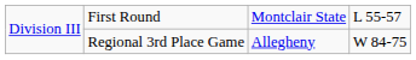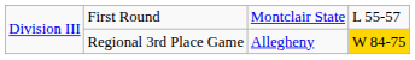Division III / Regional 3rd Place Game | column 4: no background -> gold background
